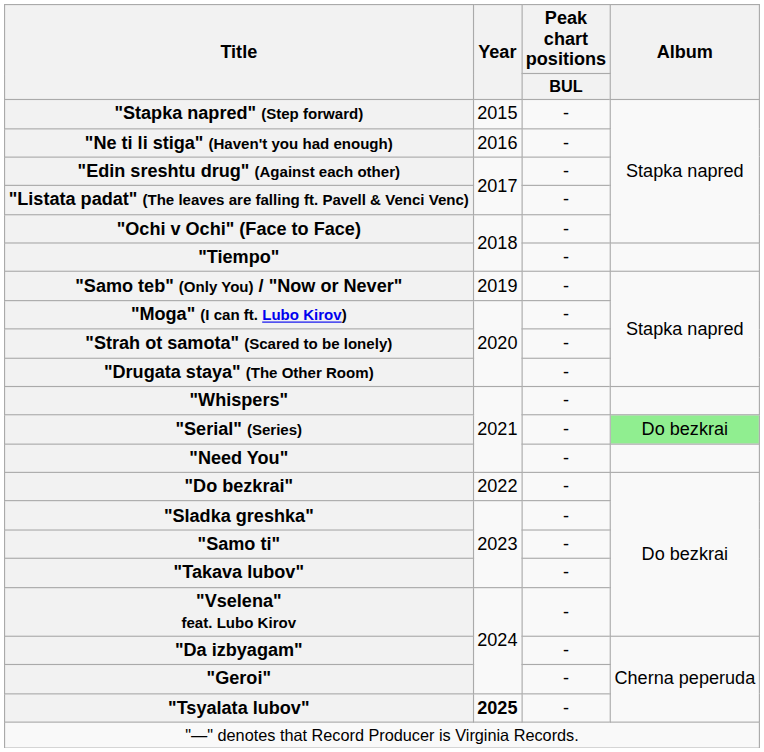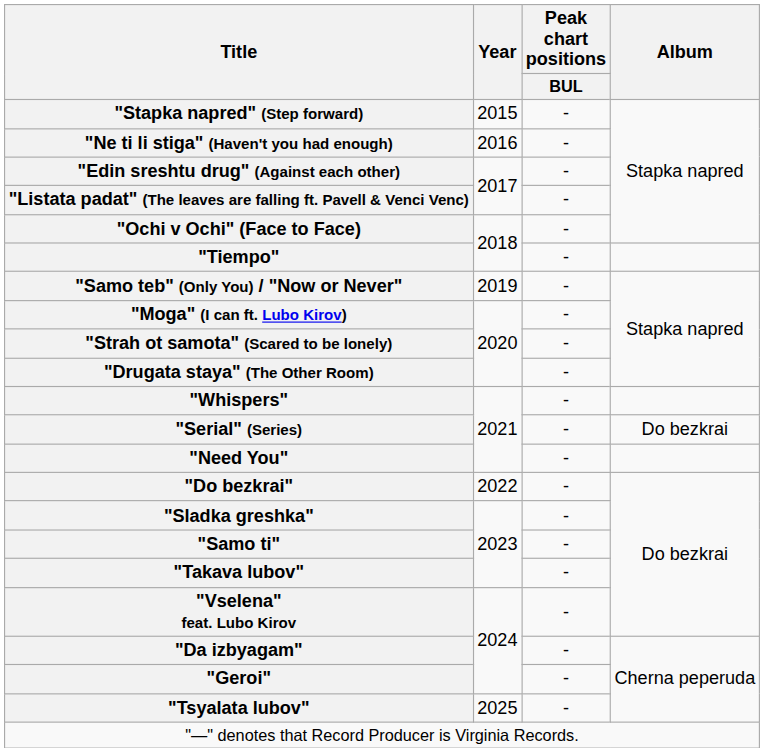"Serial" (Series) | Album: lightgreen background -> no background
"Tsyalata lubov" | Year: bold -> normal
